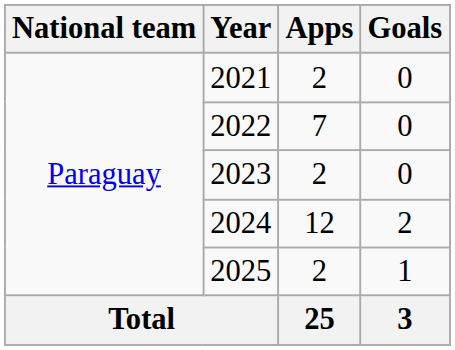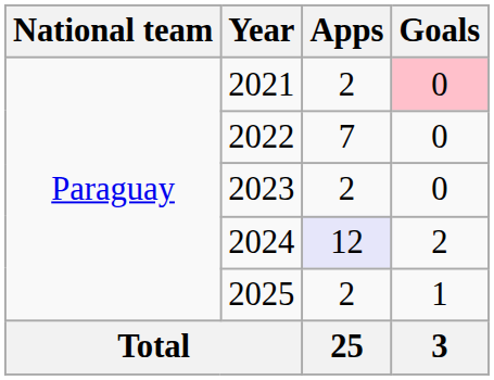2021 | Goals: no background -> pink background
2024 | Apps: no background -> lavender background
